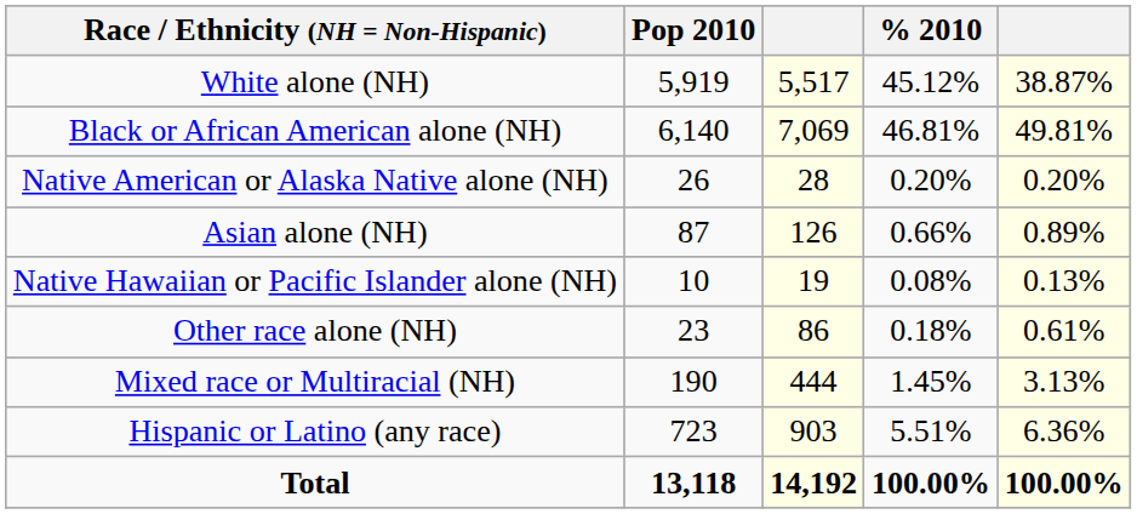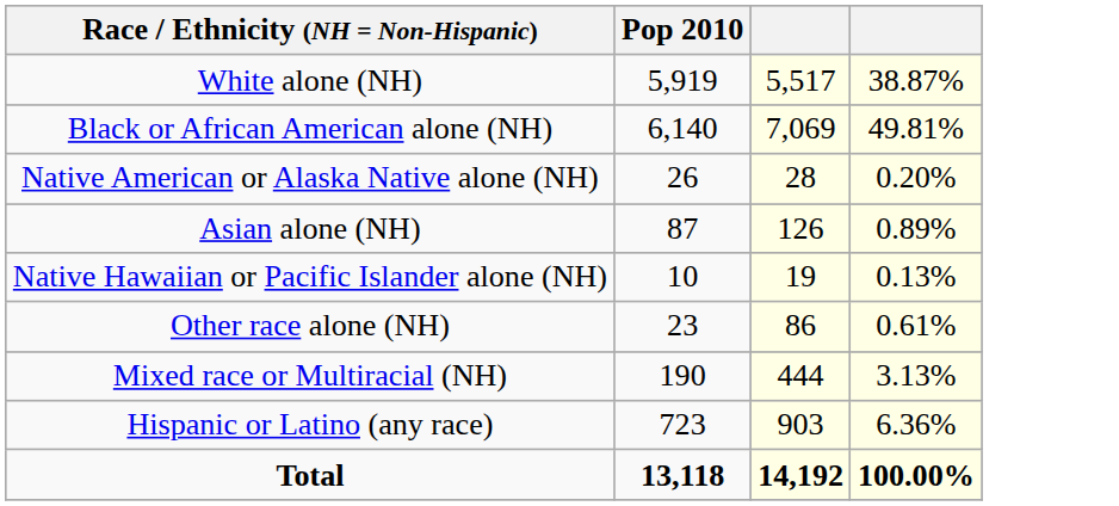- column: % 2010 | 45.12% | 46.81% | 0.20% | 0.66% | 0.08% | 0.18% | 1.45% | 5.51% | 100.00%
